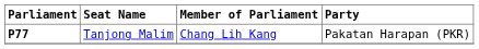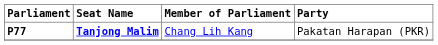P77 | Seat Name: normal -> bold
